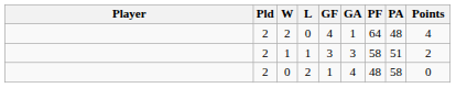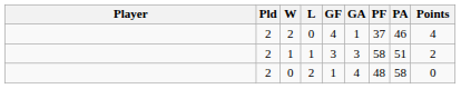row 2 | PF: 64 -> 37
row 2 | PA: 48 -> 46
